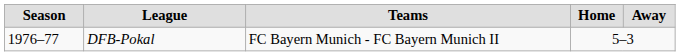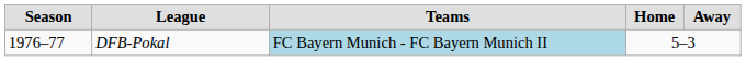DFB-Pokal | Teams: no background -> lightblue background
